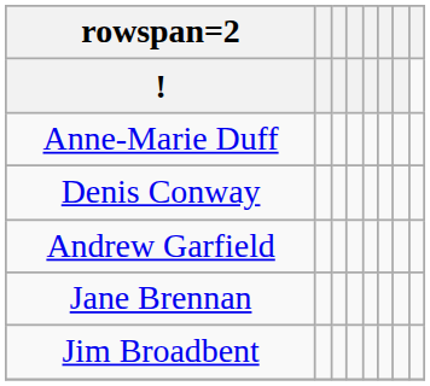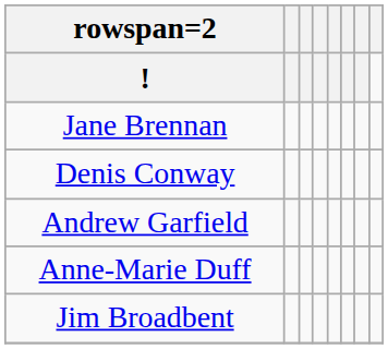rows swapped: Jane Brennan <-> Anne-Marie Duff
